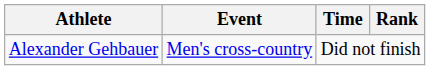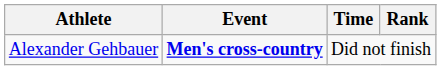Alexander Gehbauer | Event: normal -> bold
